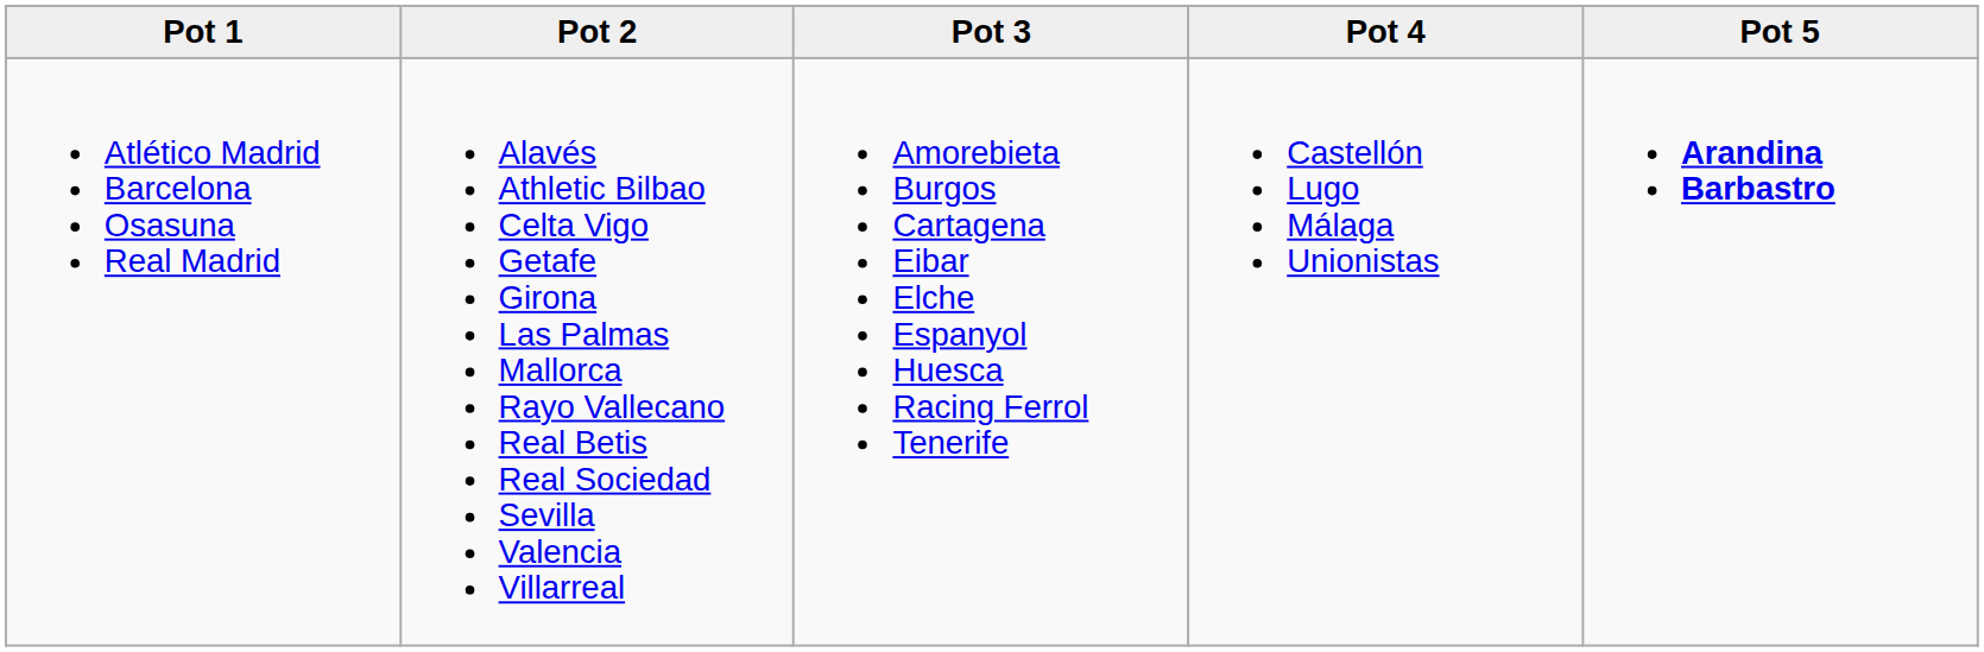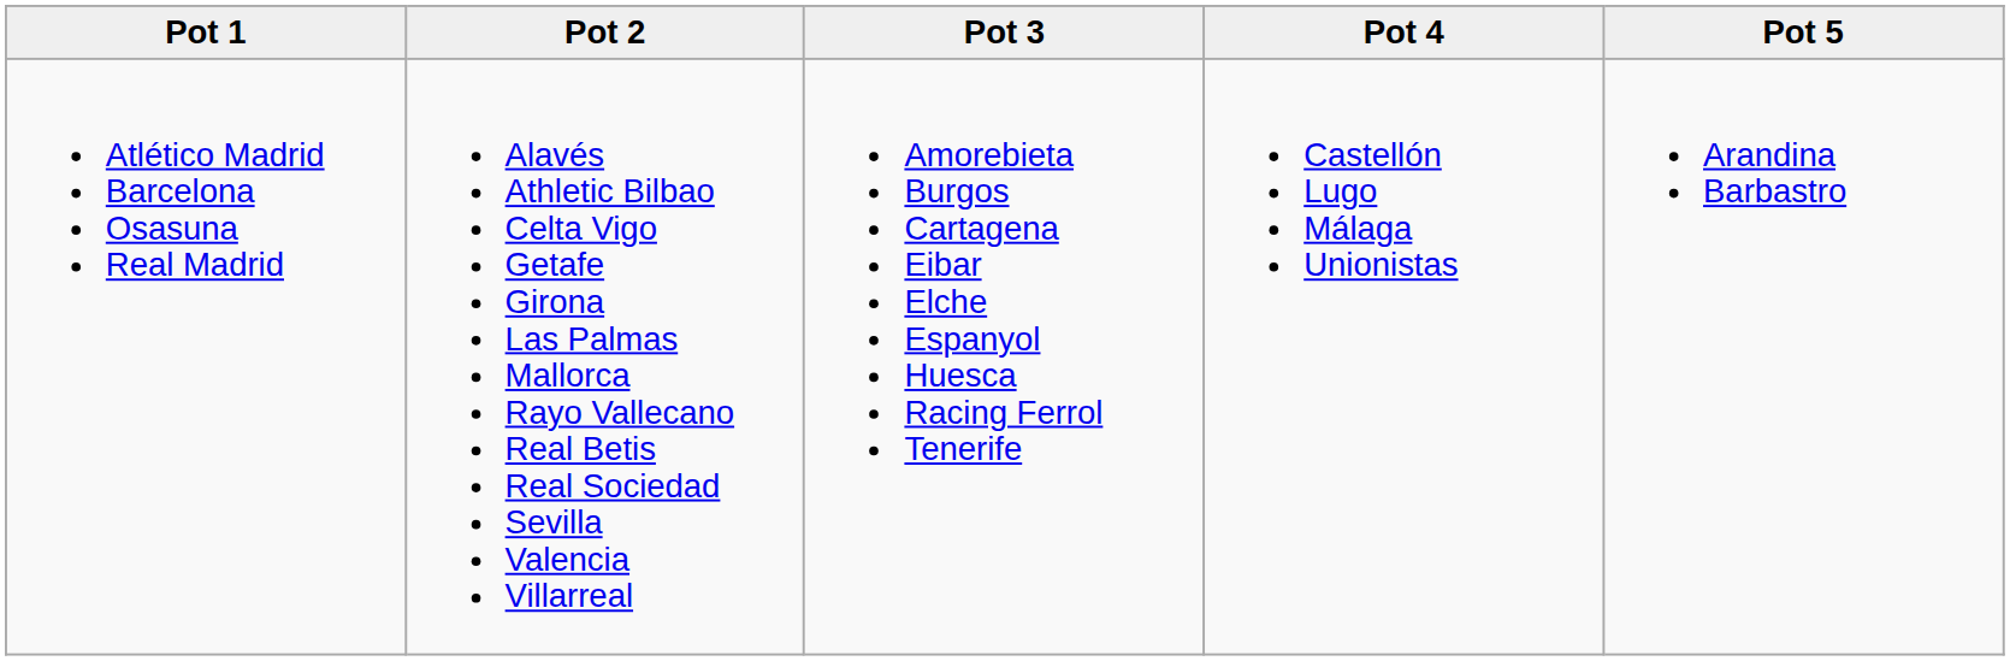Atlético Madrid Barcelona Osasuna Real Madrid | column 5: bold -> normal
